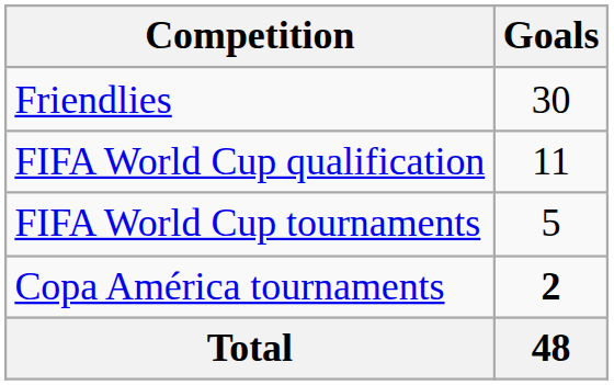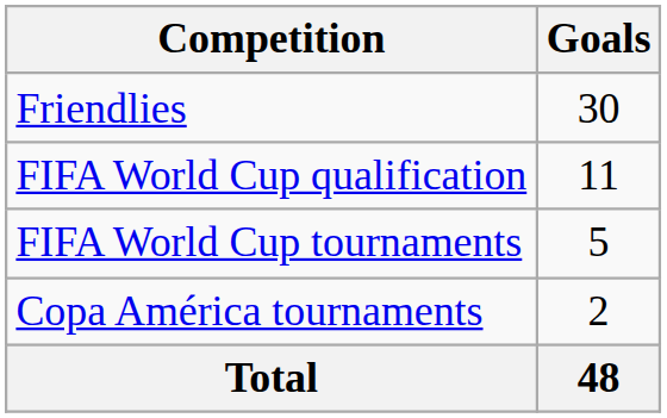Copa América tournaments | Goals: bold -> normal
